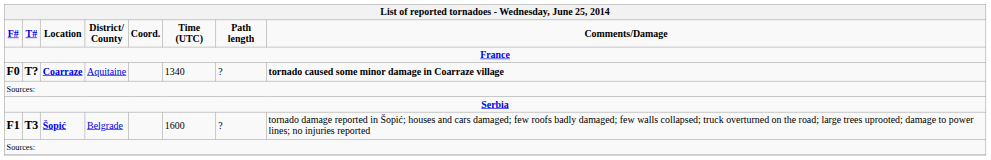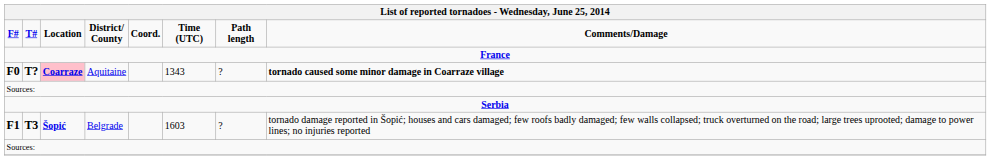F0 | Location: no background -> pink background
F0 | Time (UTC): 1340 -> 1343
F1 | Time (UTC): 1600 -> 1603
